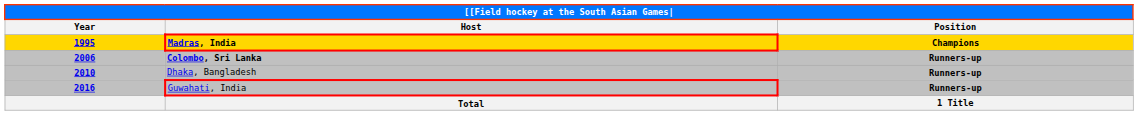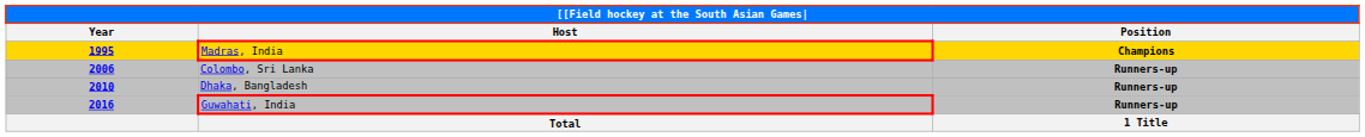Madras, India | Host: bold -> normal
Colombo, Sri Lanka | Host: bold -> normal
